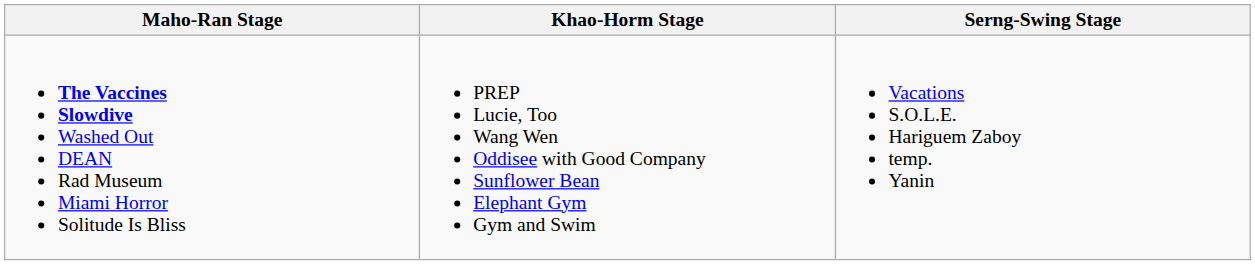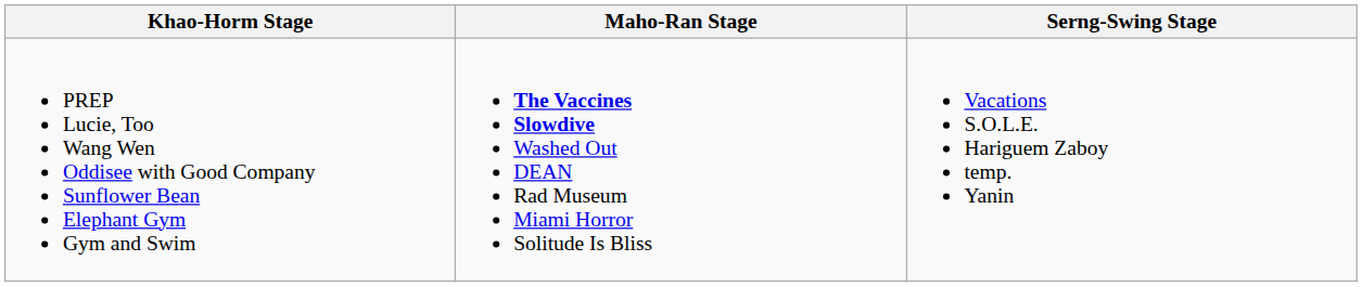columns swapped: Maho-Ran Stage <-> Khao-Horm Stage
